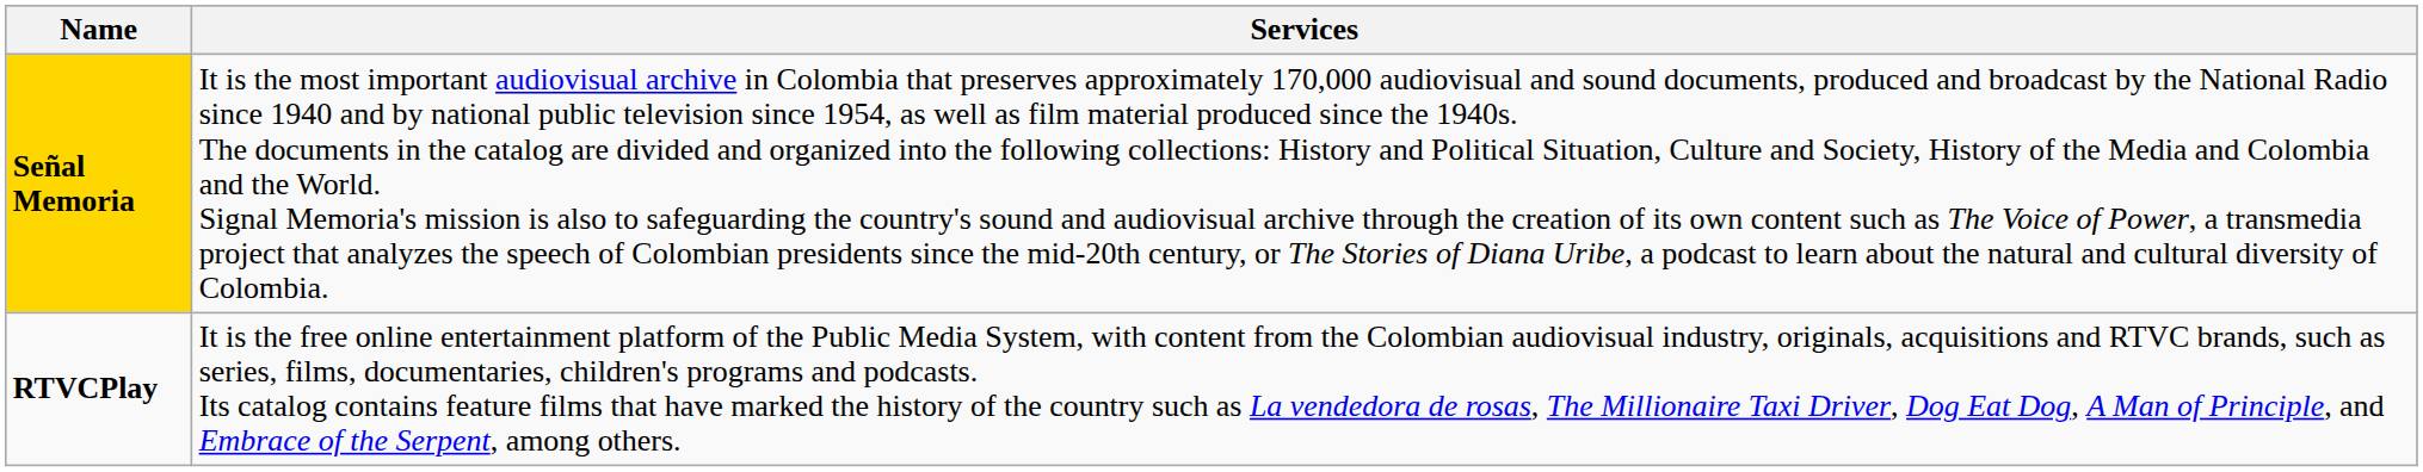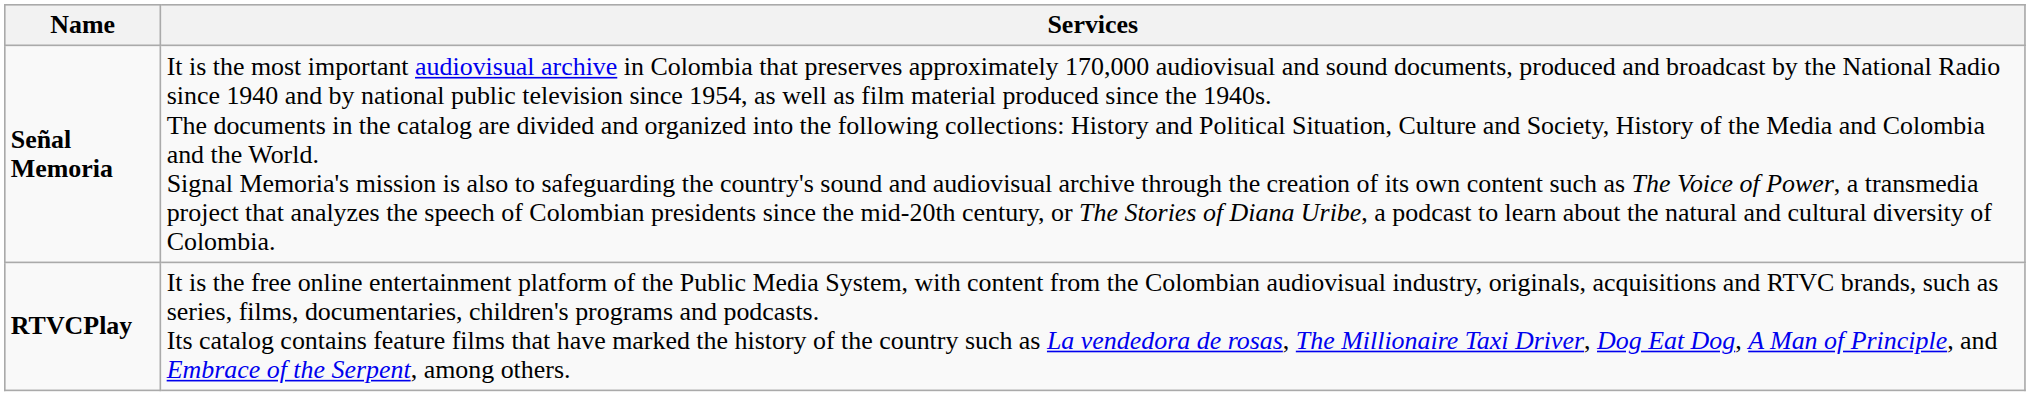Señal Memoria | Name: gold background -> no background
